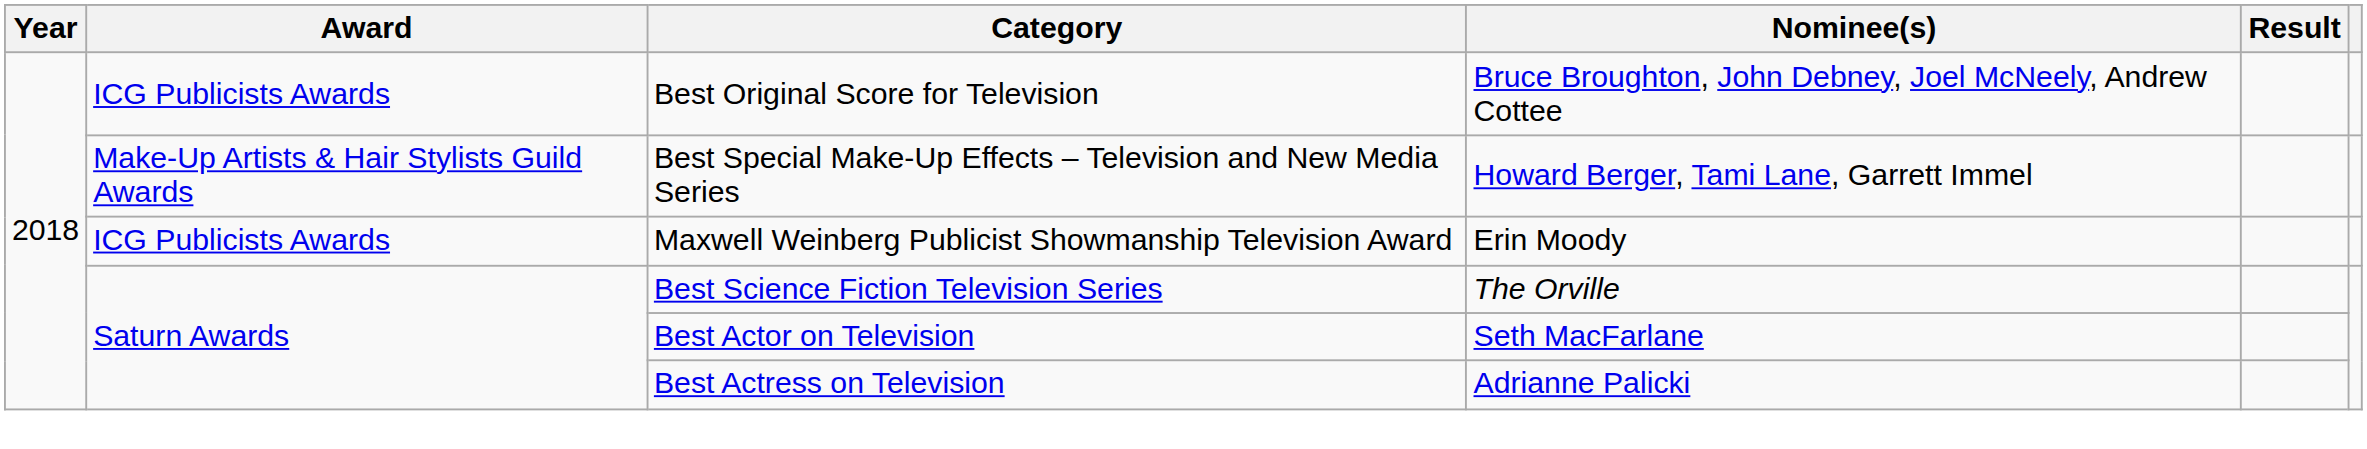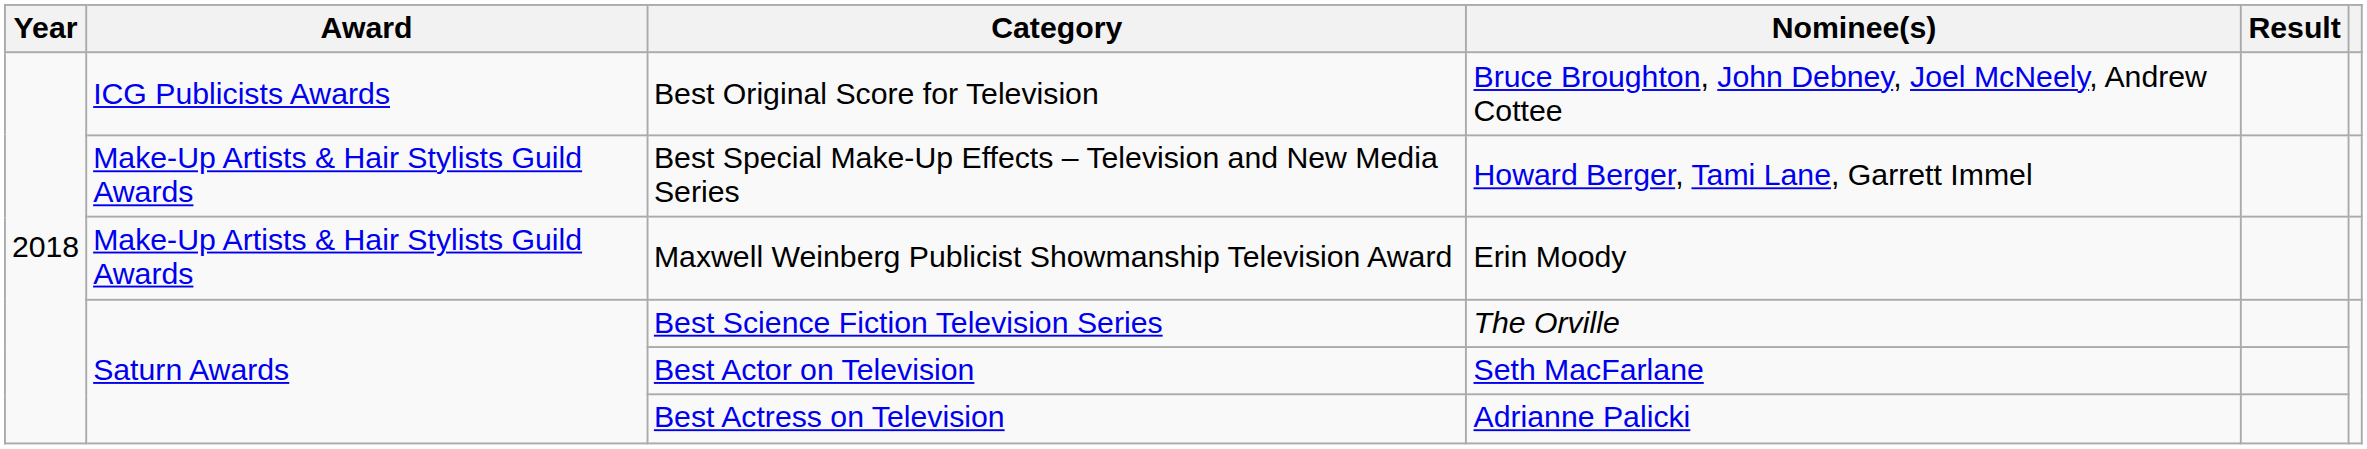Maxwell Weinberg Publicist Showmanship Television Award | Award: ICG Publicists Awards -> Make-Up Artists & Hair Stylists Guild Awards
